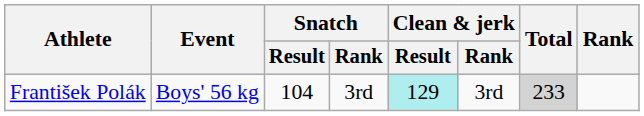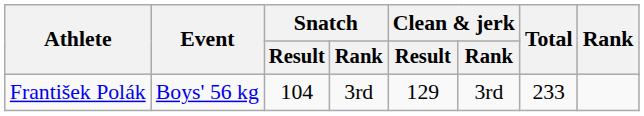František Polák | Clean & jerk / Result: paleturquoise background -> no background
František Polák | Total: lightgrey background -> no background
